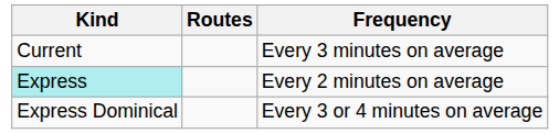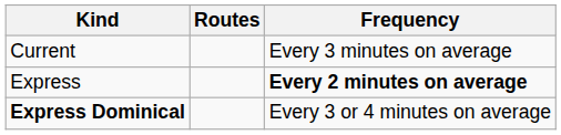row 3 | Kind: paleturquoise background -> no background
row 3 | Frequency: normal -> bold
row 4 | Kind: normal -> bold
